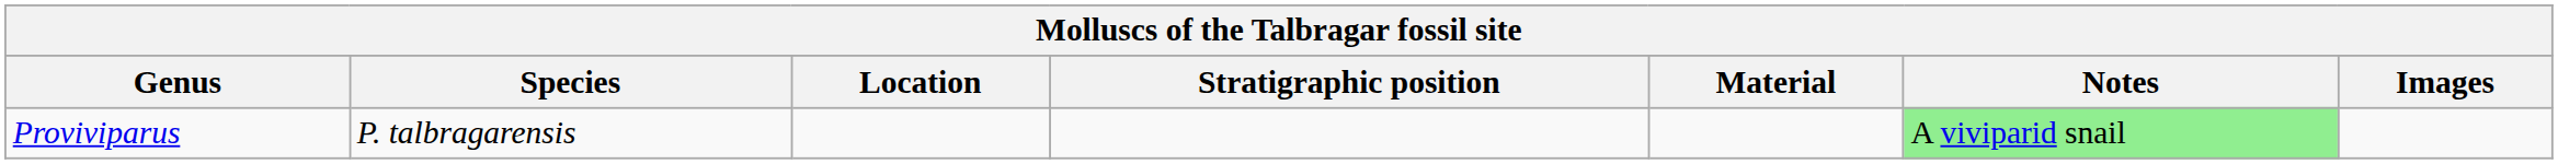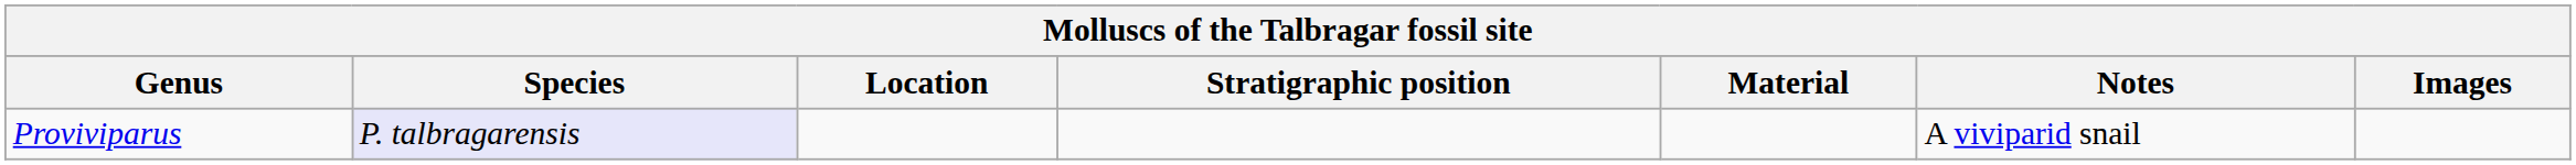Proviviparus | Species: no background -> lavender background
Proviviparus | Notes: lightgreen background -> no background
